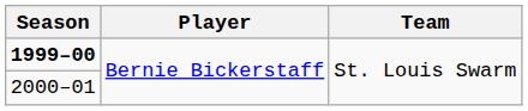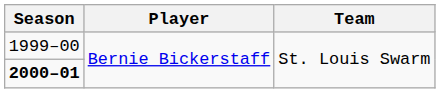1999–00 | Season: bold -> normal
2000–01 | Season: normal -> bold
